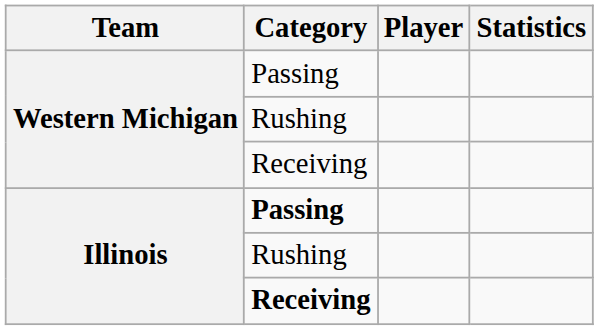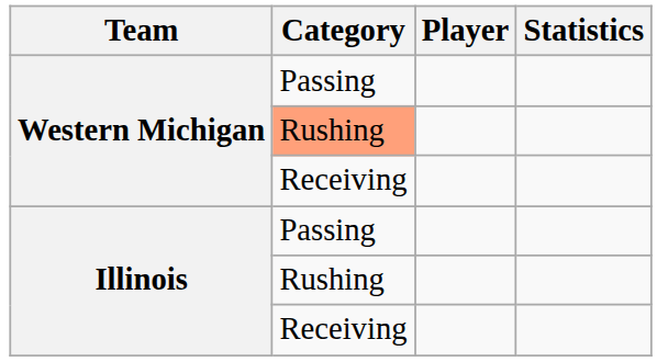Western Michigan / Rushing | Category: no background -> lightsalmon background
Illinois / Passing | Category: bold -> normal
Illinois / Receiving | Category: bold -> normal
